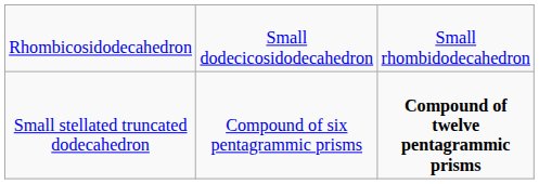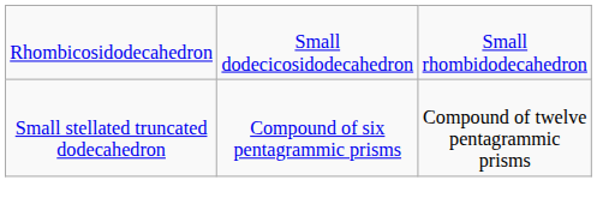Small stellated truncated dodecahedron | column 3: bold -> normal
